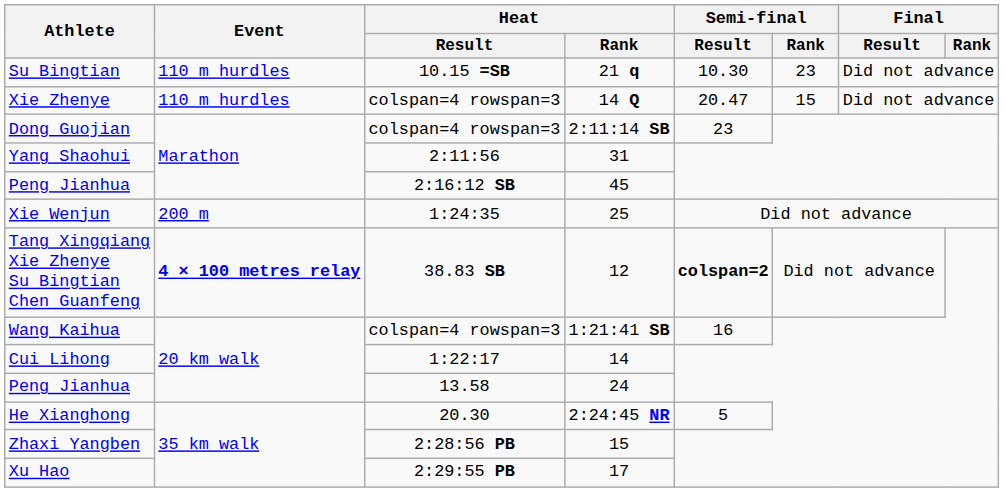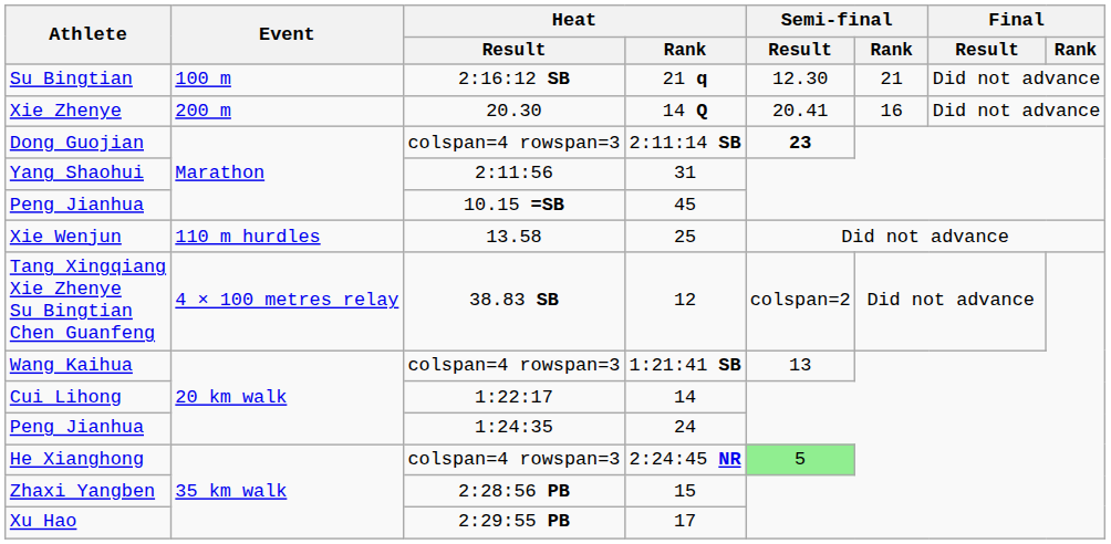Su Bingtian | Event: 110 m hurdles -> 100 m
Su Bingtian | Heat / Result: 10.15 =SB -> 2:16:12 SB
Su Bingtian | Semi-final / Result: 10.30 -> 12.30
Su Bingtian | Semi-final / Rank: 23 -> 21
Xie Zhenye | Event: 110 m hurdles -> 200 m
Xie Zhenye | Heat / Result: colspan=4 rowspan=3 -> 20.30
Xie Zhenye | Semi-final / Result: 20.47 -> 20.41
Xie Zhenye | Semi-final / Rank: 15 -> 16
Dong Guojian | Semi-final / Result: normal -> bold
Peng Jianhua / 45 | Heat / Result: 2:16:12 SB -> 10.15 =SB
Xie Wenjun | Event: 200 m -> 110 m hurdles
Xie Wenjun | Heat / Result: 1:24:35 -> 13.58
Tang Xingqiang Xie Zhenye Su Bingtian Chen Guanfeng | Event: bold -> normal
Tang Xingqiang Xie Zhenye Su Bingtian Chen Guanfeng | Semi-final / Result: bold -> normal
Wang Kaihua | Semi-final / Result: 16 -> 13
Peng Jianhua / 24 | Heat / Result: 13.58 -> 1:24:35
He Xianghong | Heat / Result: 20.30 -> colspan=4 rowspan=3
He Xianghong | Semi-final / Result: no background -> lightgreen background
